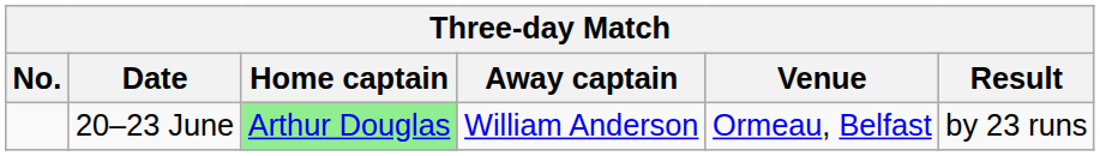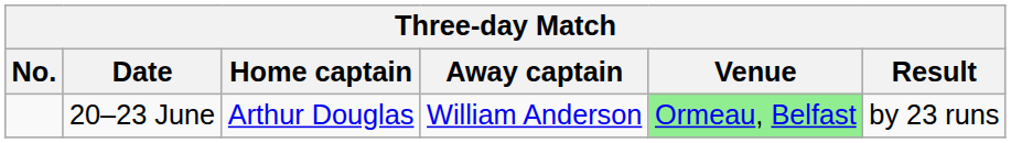20–23 June | Home captain: lightgreen background -> no background
20–23 June | Venue: no background -> lightgreen background
